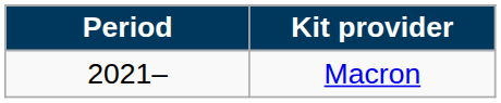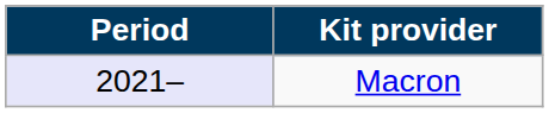Macron | Period: no background -> lavender background
